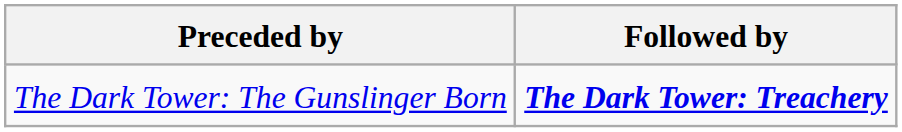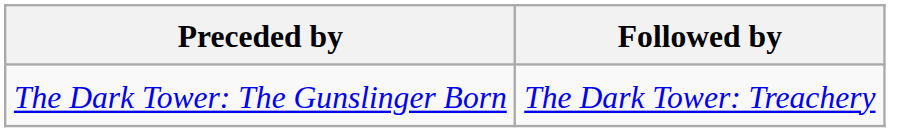The Dark Tower: The Gunslinger Born | Followed by: bold -> normal
